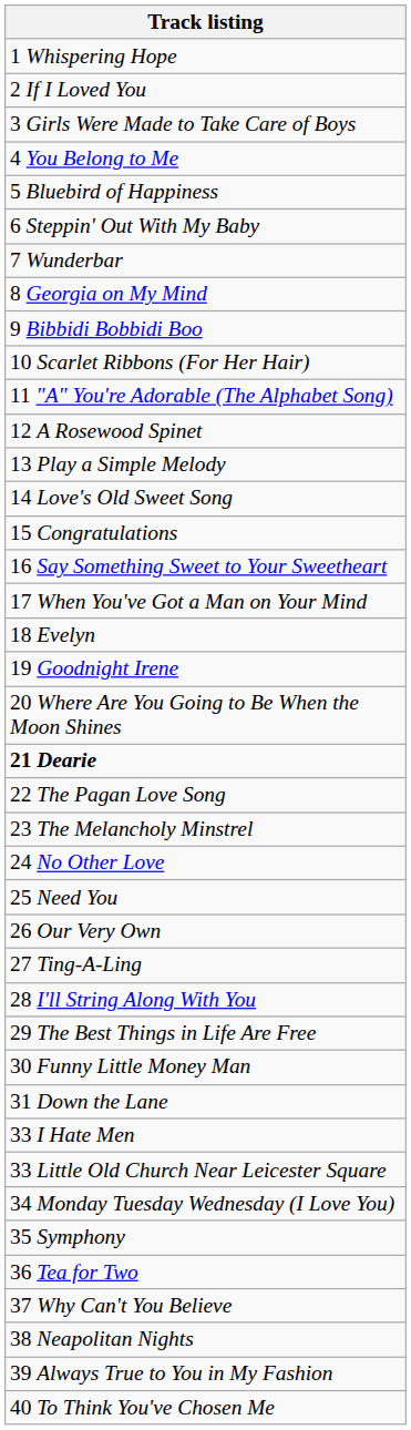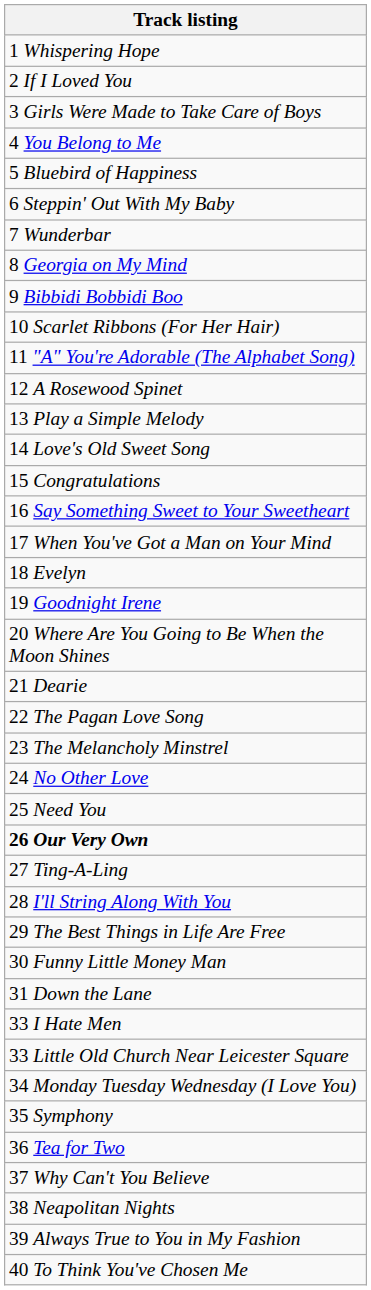row 22 | column 1: bold -> normal
row 27 | column 1: normal -> bold
